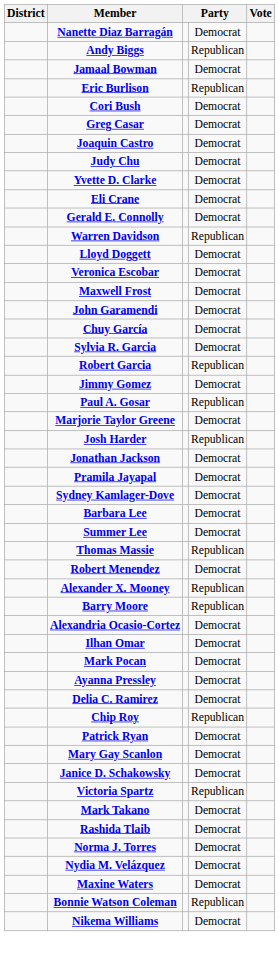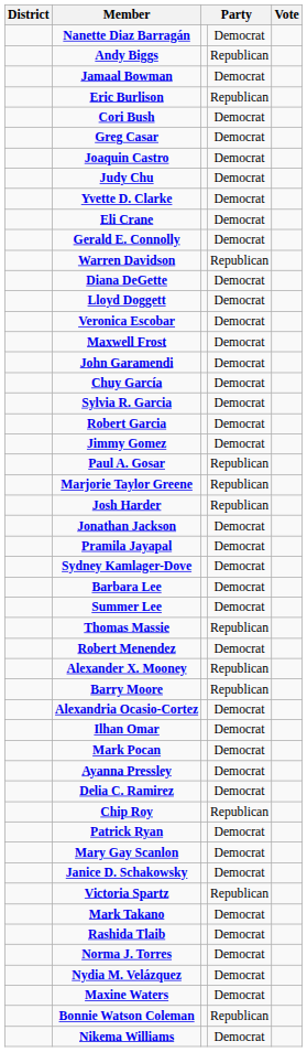+ row: Diana DeGette | Democrat
Robert Garcia | column 4: Republican -> Democrat
Marjorie Taylor Greene | column 4: Democrat -> Republican
